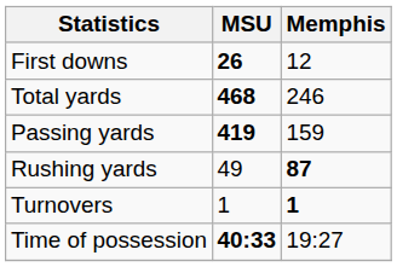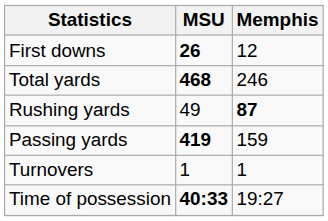rows swapped: Rushing yards <-> Passing yards
Turnovers | Memphis: bold -> normal
